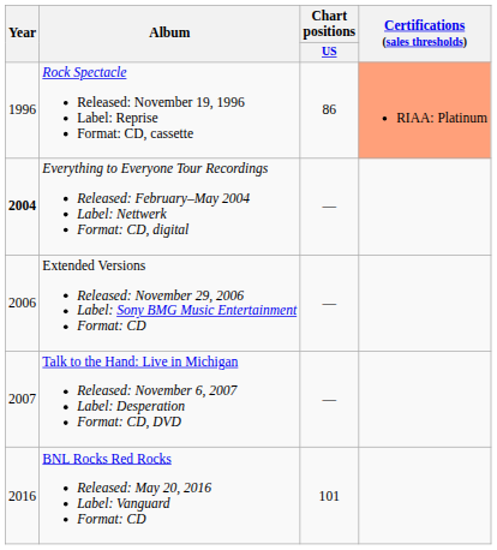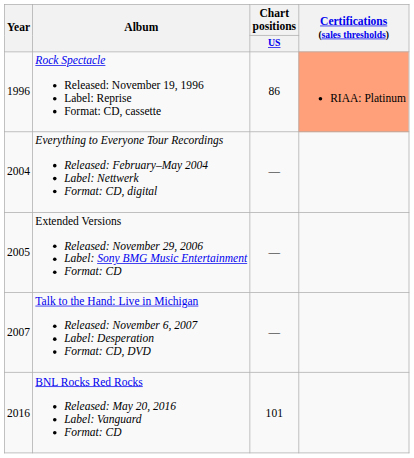row 4 | Year: bold -> normal
row 5 | Year: 2006 -> 2005
